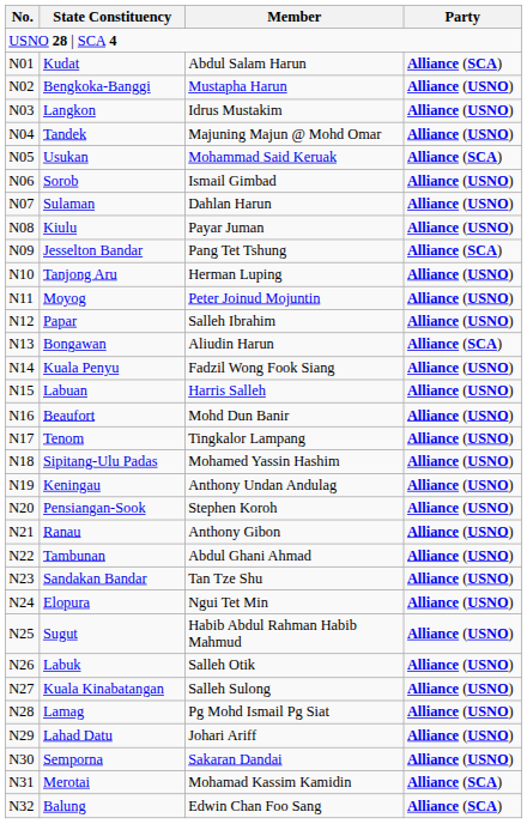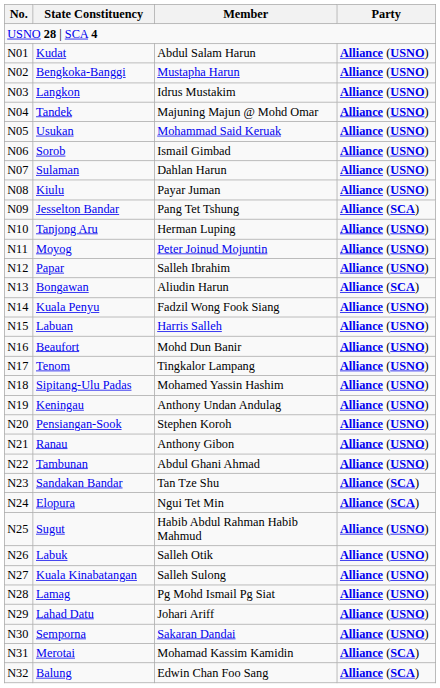Kudat | Party: Alliance (SCA) -> Alliance (USNO)
Usukan | Party: Alliance (SCA) -> Alliance (USNO)
Sandakan Bandar | Party: Alliance (USNO) -> Alliance (SCA)
Elopura | Party: Alliance (USNO) -> Alliance (SCA)
